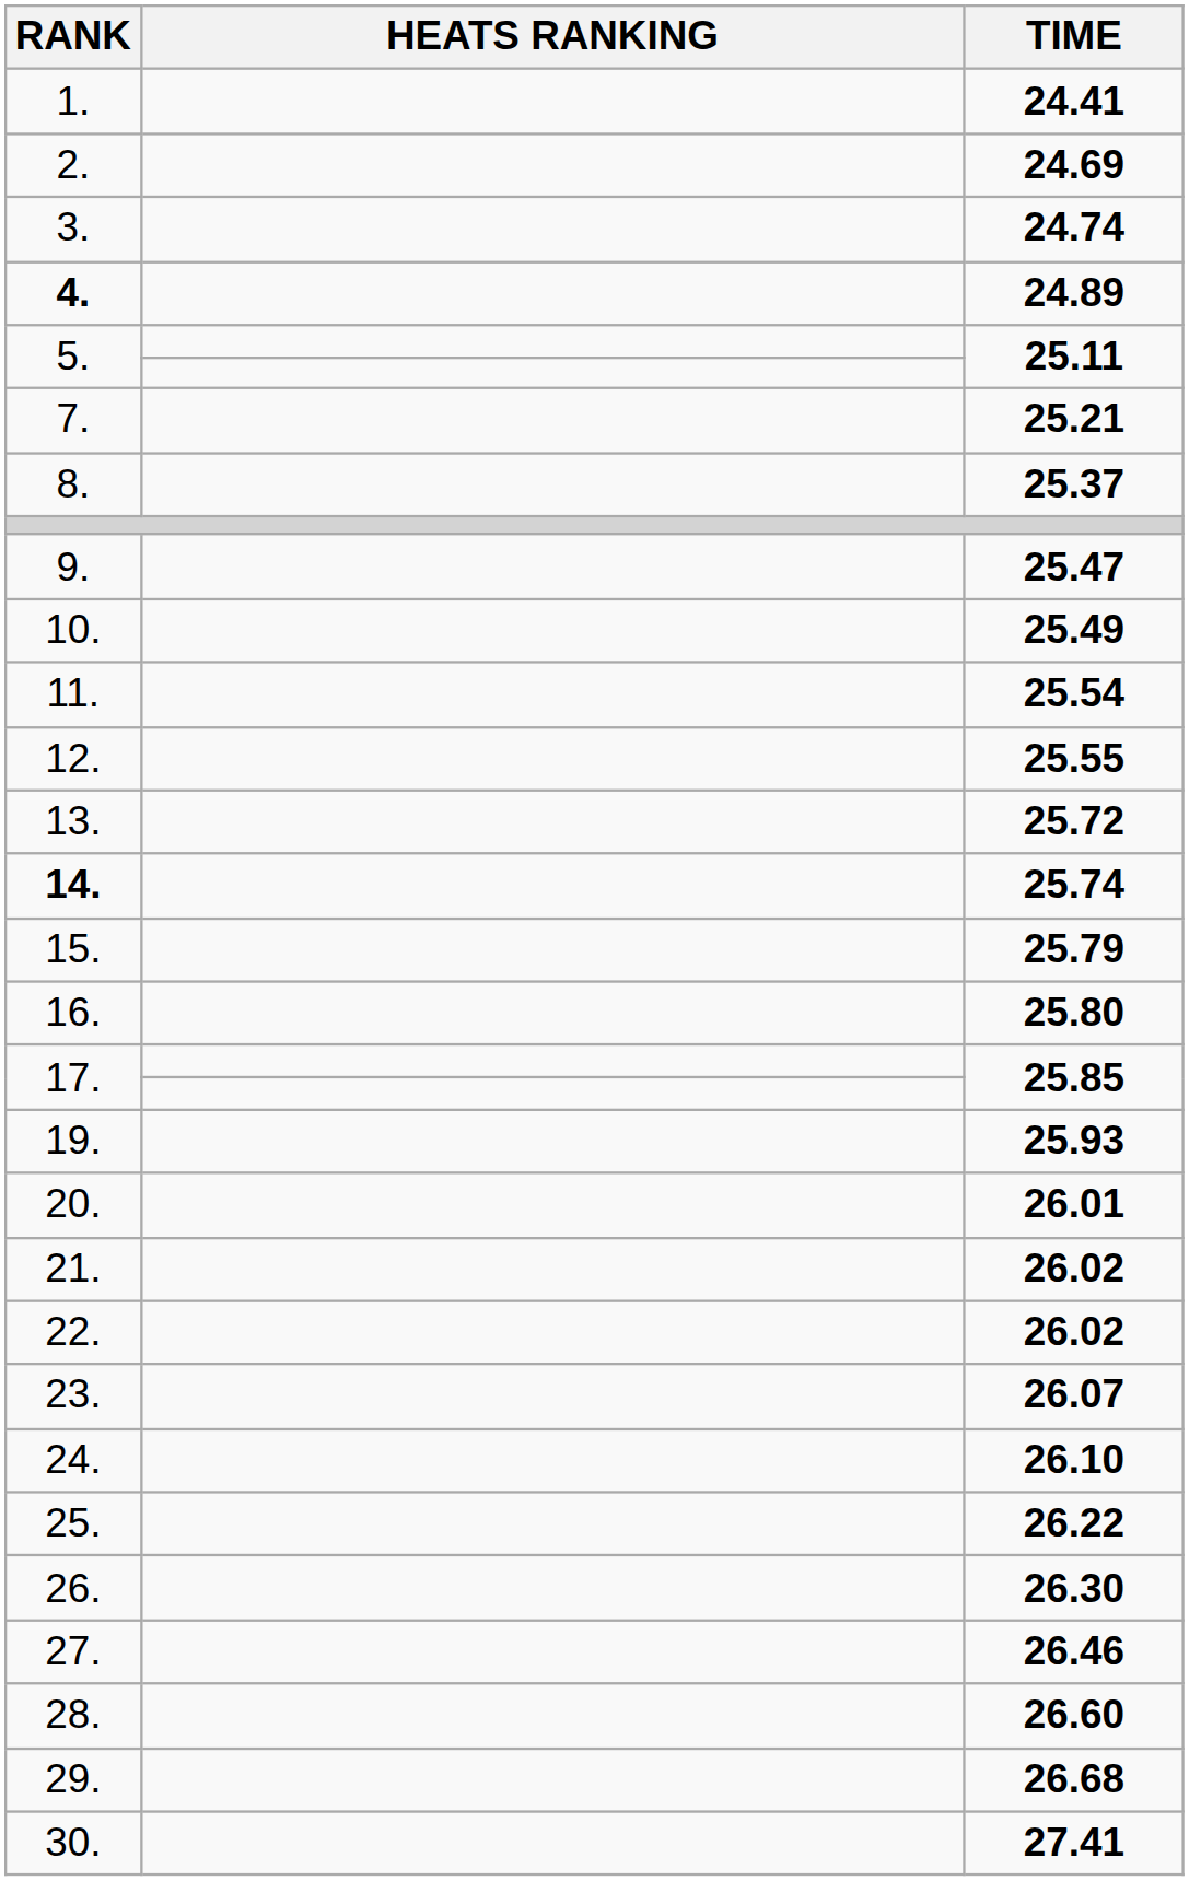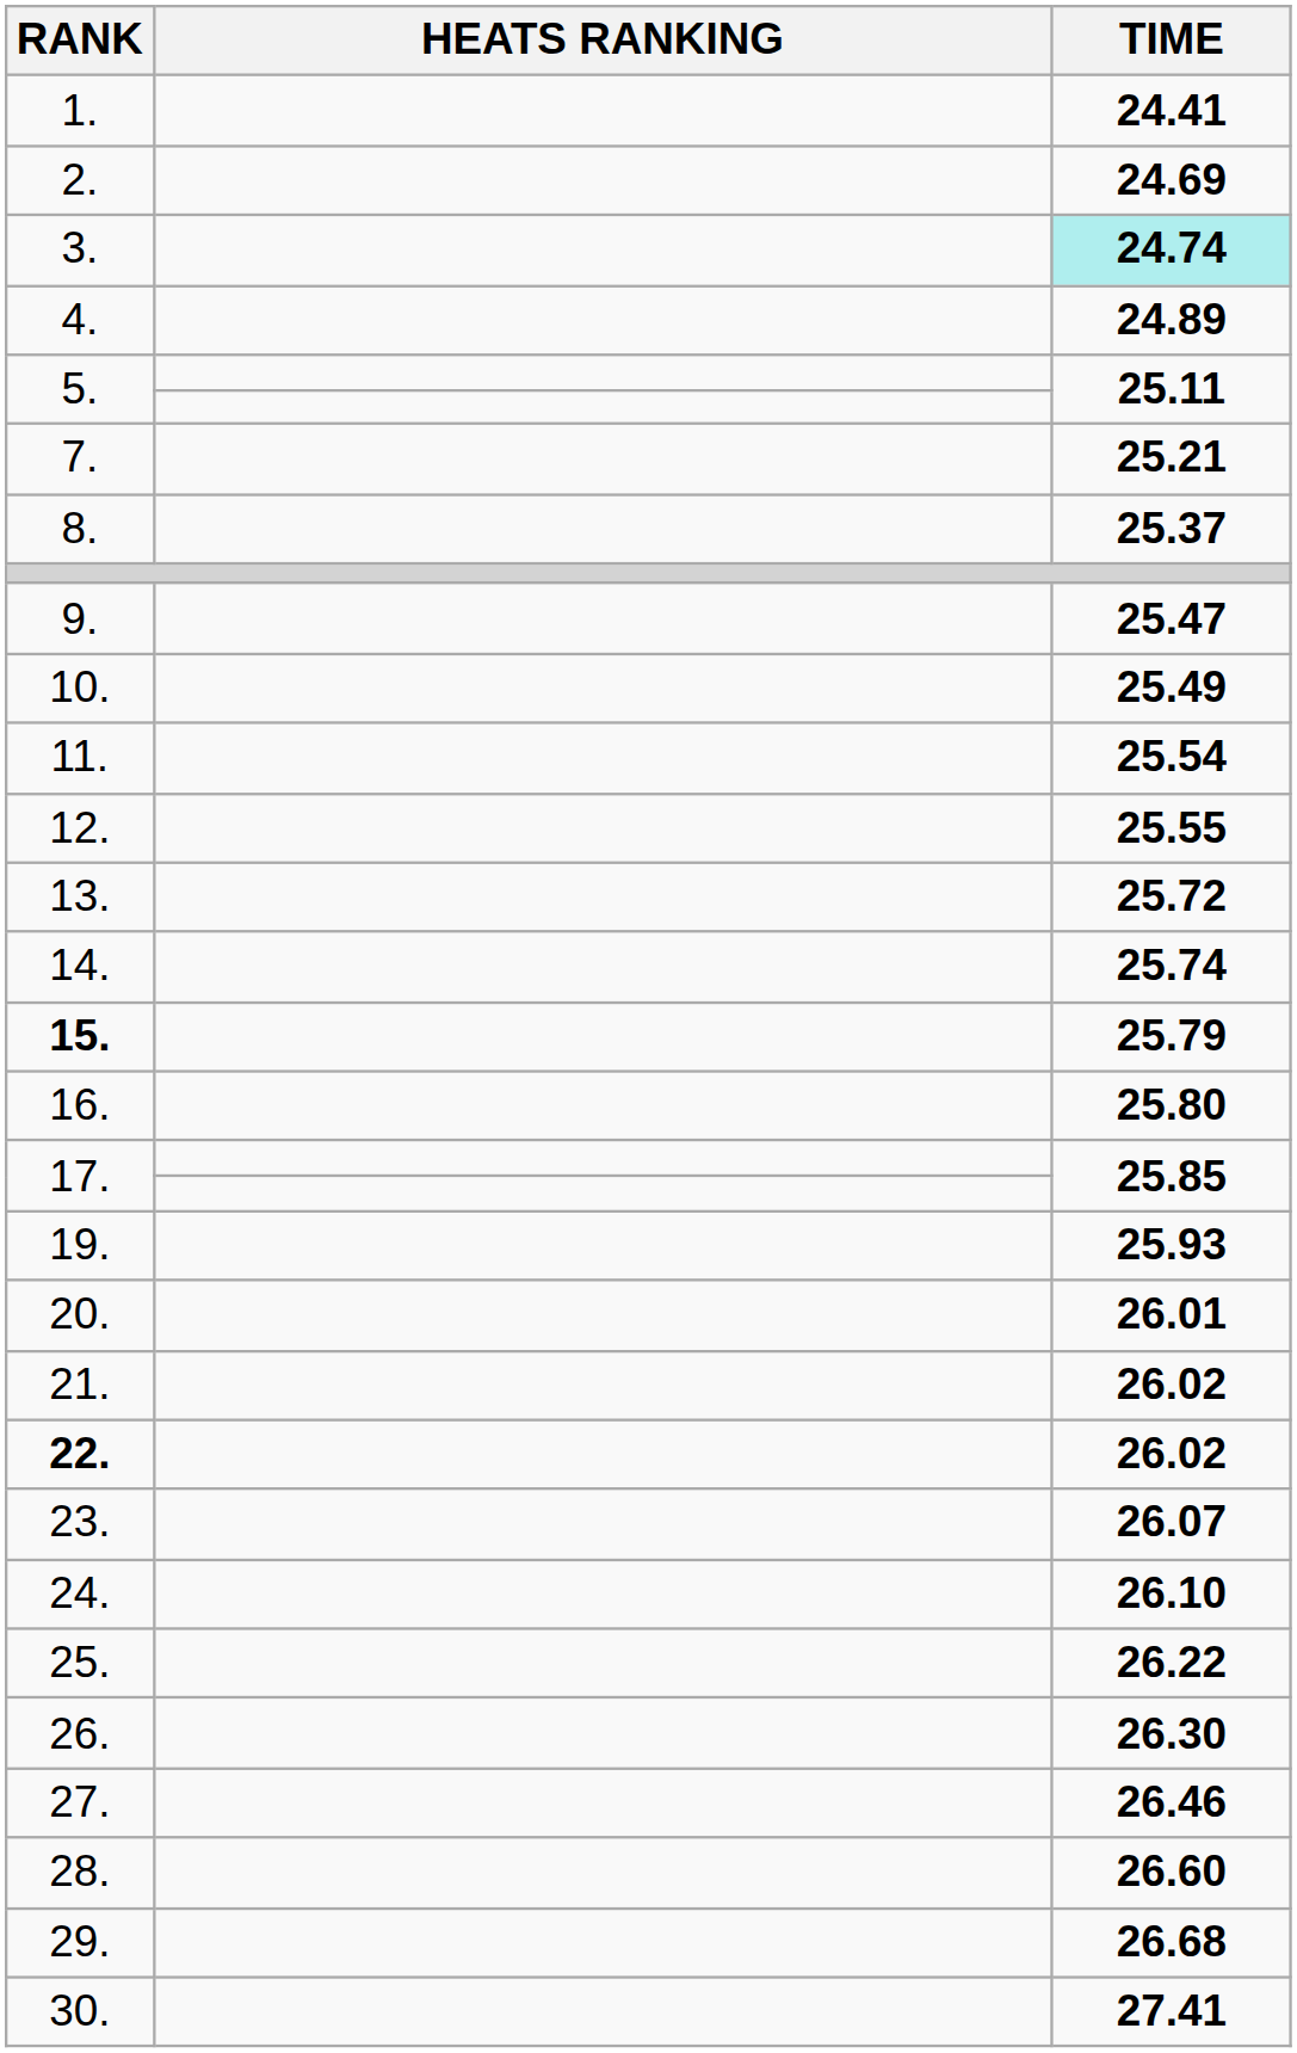3. | TIME: no background -> paleturquoise background
4. | RANK: bold -> normal
14. | RANK: bold -> normal
15. | RANK: normal -> bold
22. | RANK: normal -> bold
